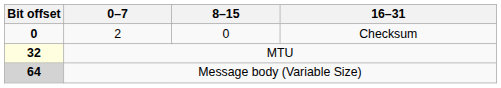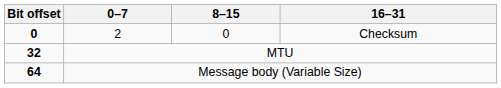MTU | Bit offset: lightyellow background -> no background
Message body (Variable Size) | Bit offset: lightgrey background -> no background
